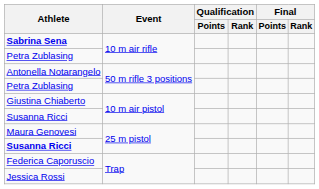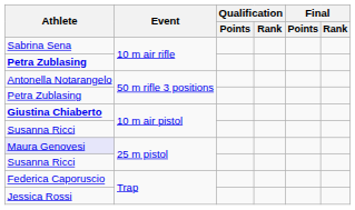Sabrina Sena | Athlete: bold -> normal
Petra Zublasing / 10 m air rifle | Athlete: normal -> bold
Giustina Chiaberto | Athlete: normal -> bold
Maura Genovesi | Athlete: no background -> lavender background
Susanna Ricci / 25 m pistol | Athlete: bold -> normal
